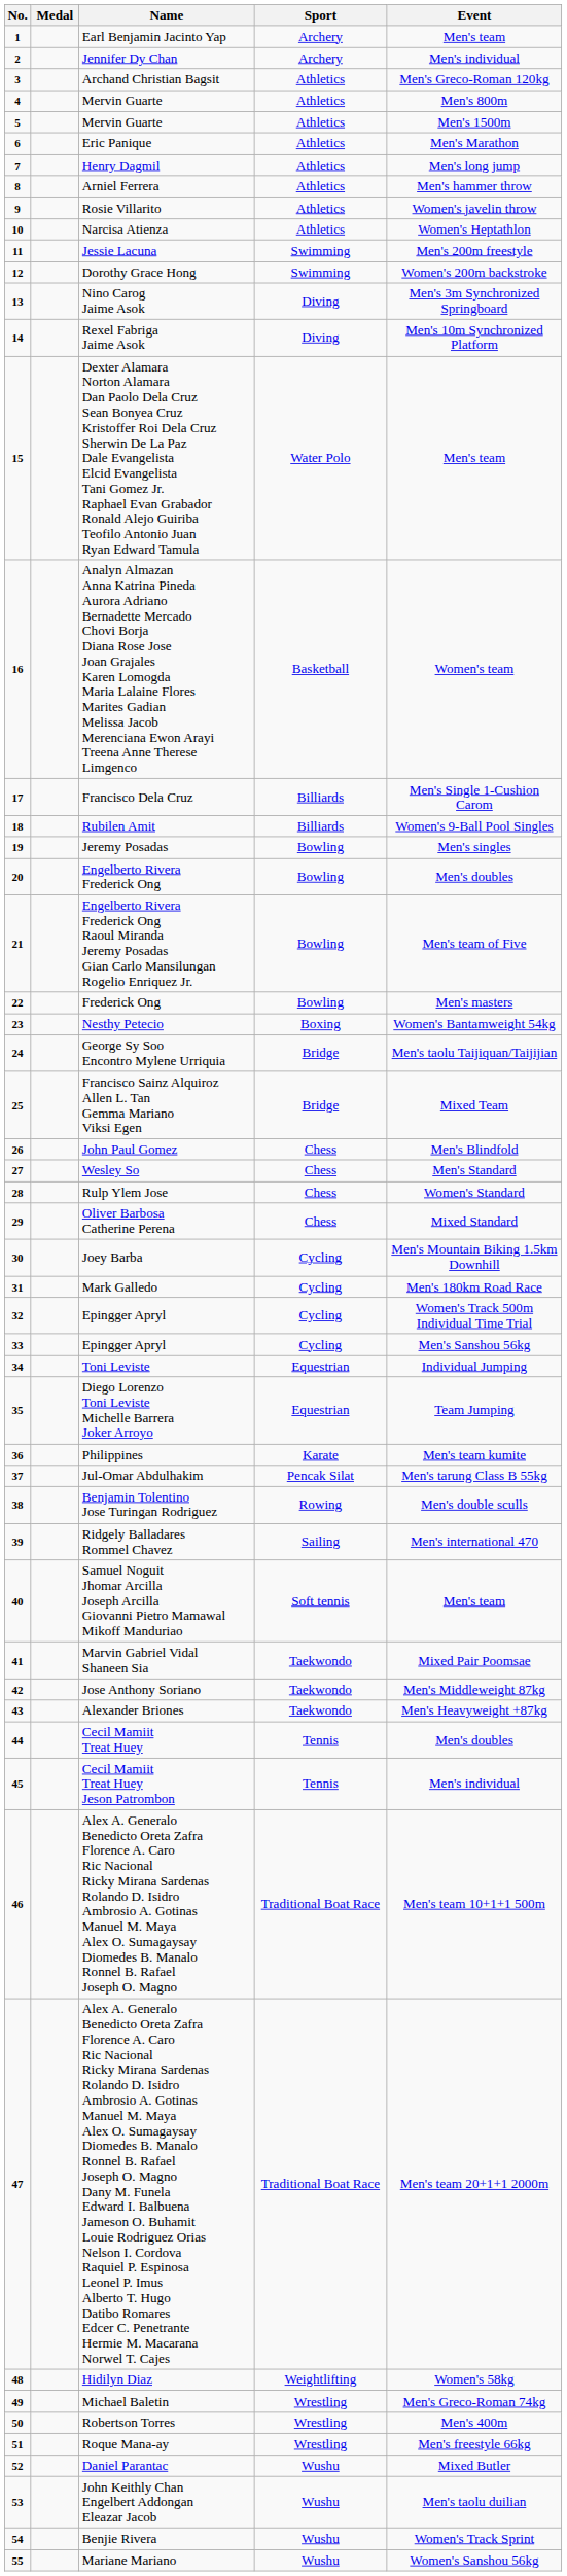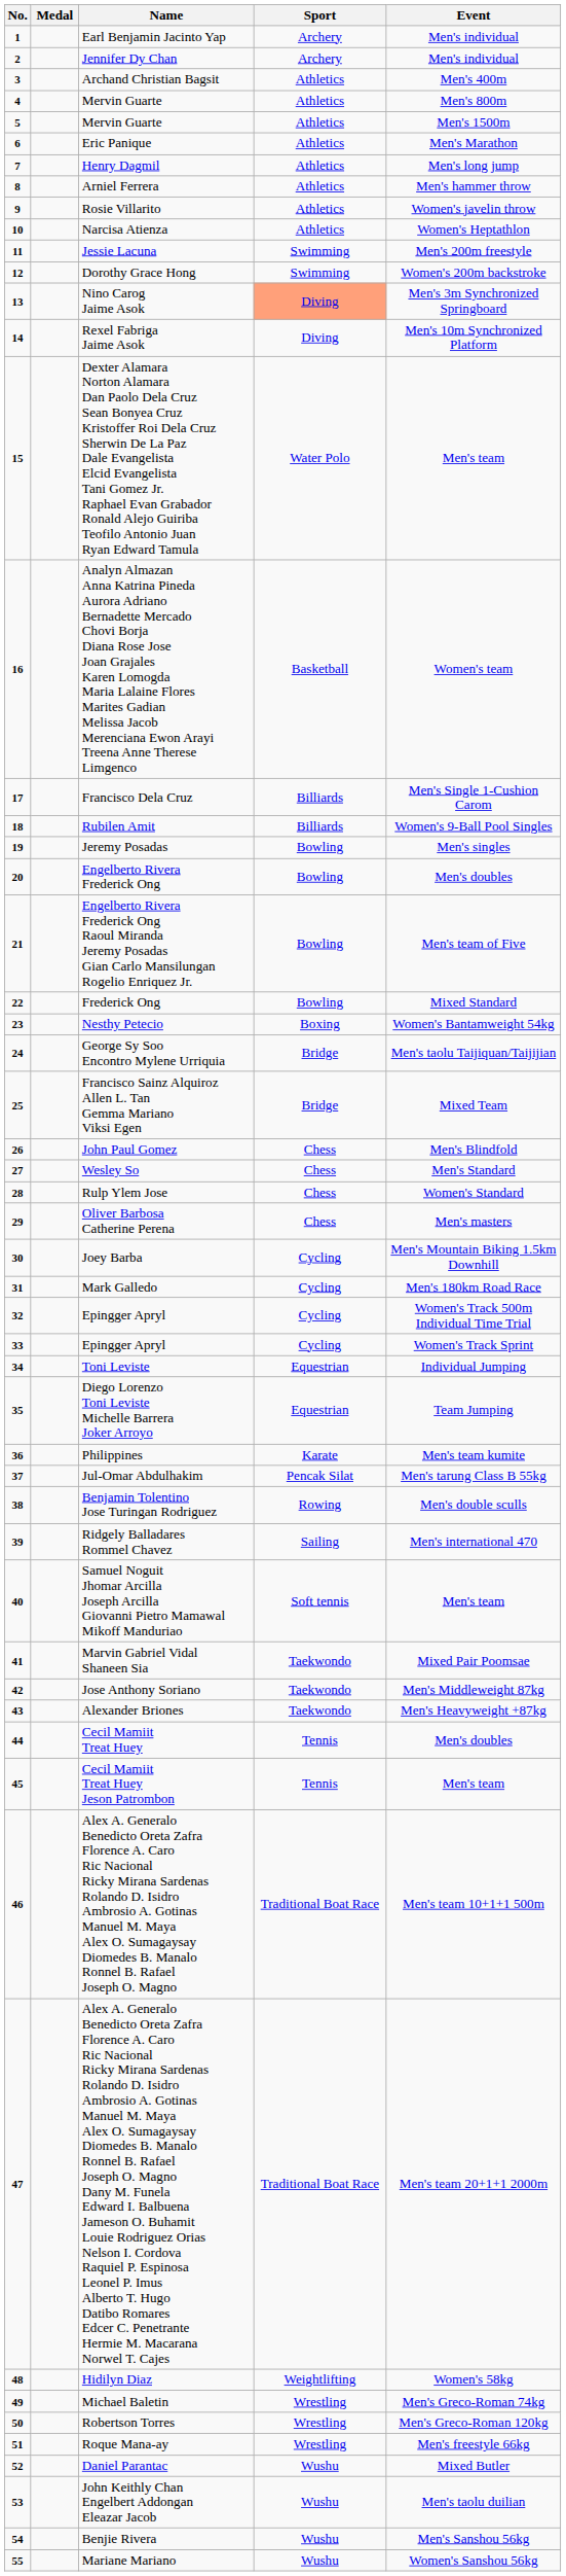Earl Benjamin Jacinto Yap | Event: Men's team -> Men's individual
Archand Christian Bagsit | Event: Men's Greco-Roman 120kg -> Men's 400m
Nino Carog Jaime Asok | Sport: no background -> lightsalmon background
Frederick Ong | Event: Men's masters -> Mixed Standard
Oliver Barbosa Catherine Perena | Event: Mixed Standard -> Men's masters
33 / Epingger Apryl | Event: Men's Sanshou 56kg -> Women's Track Sprint
Cecil Mamiit Treat Huey Jeson Patrombon | Event: Men's individual -> Men's team
Robertson Torres | Event: Men's 400m -> Men's Greco-Roman 120kg
Benjie Rivera | Event: Women's Track Sprint -> Men's Sanshou 56kg
